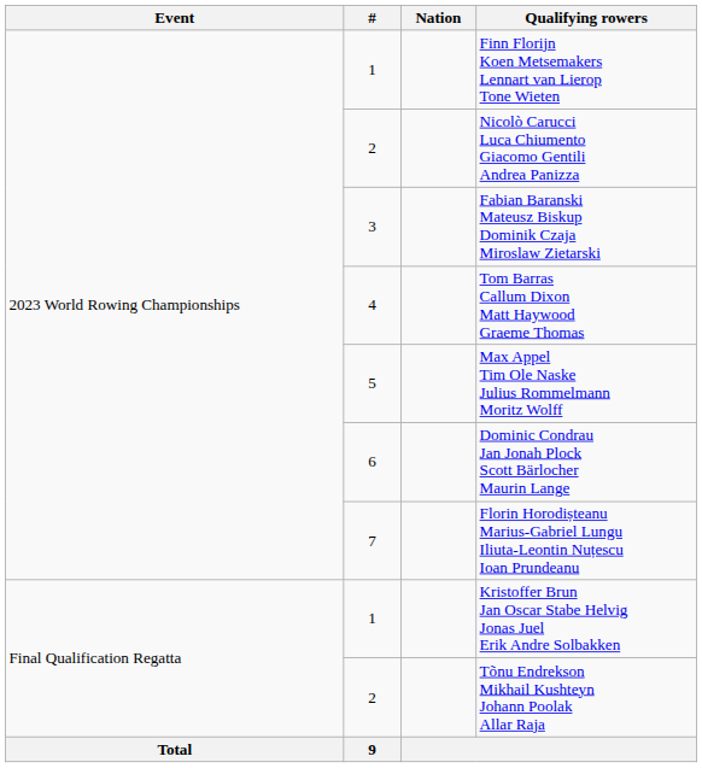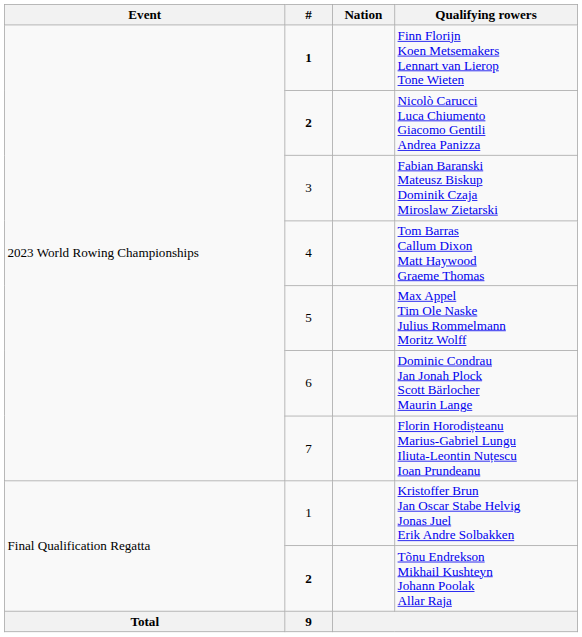Finn Florijn Koen Metsemakers Lennart van Lierop Tone Wieten | #: normal -> bold
Nicolò Carucci Luca Chiumento Giacomo Gentili Andrea Panizza | #: normal -> bold
Tõnu Endrekson Mikhail Kushteyn Johann Poolak Allar Raja | #: normal -> bold
